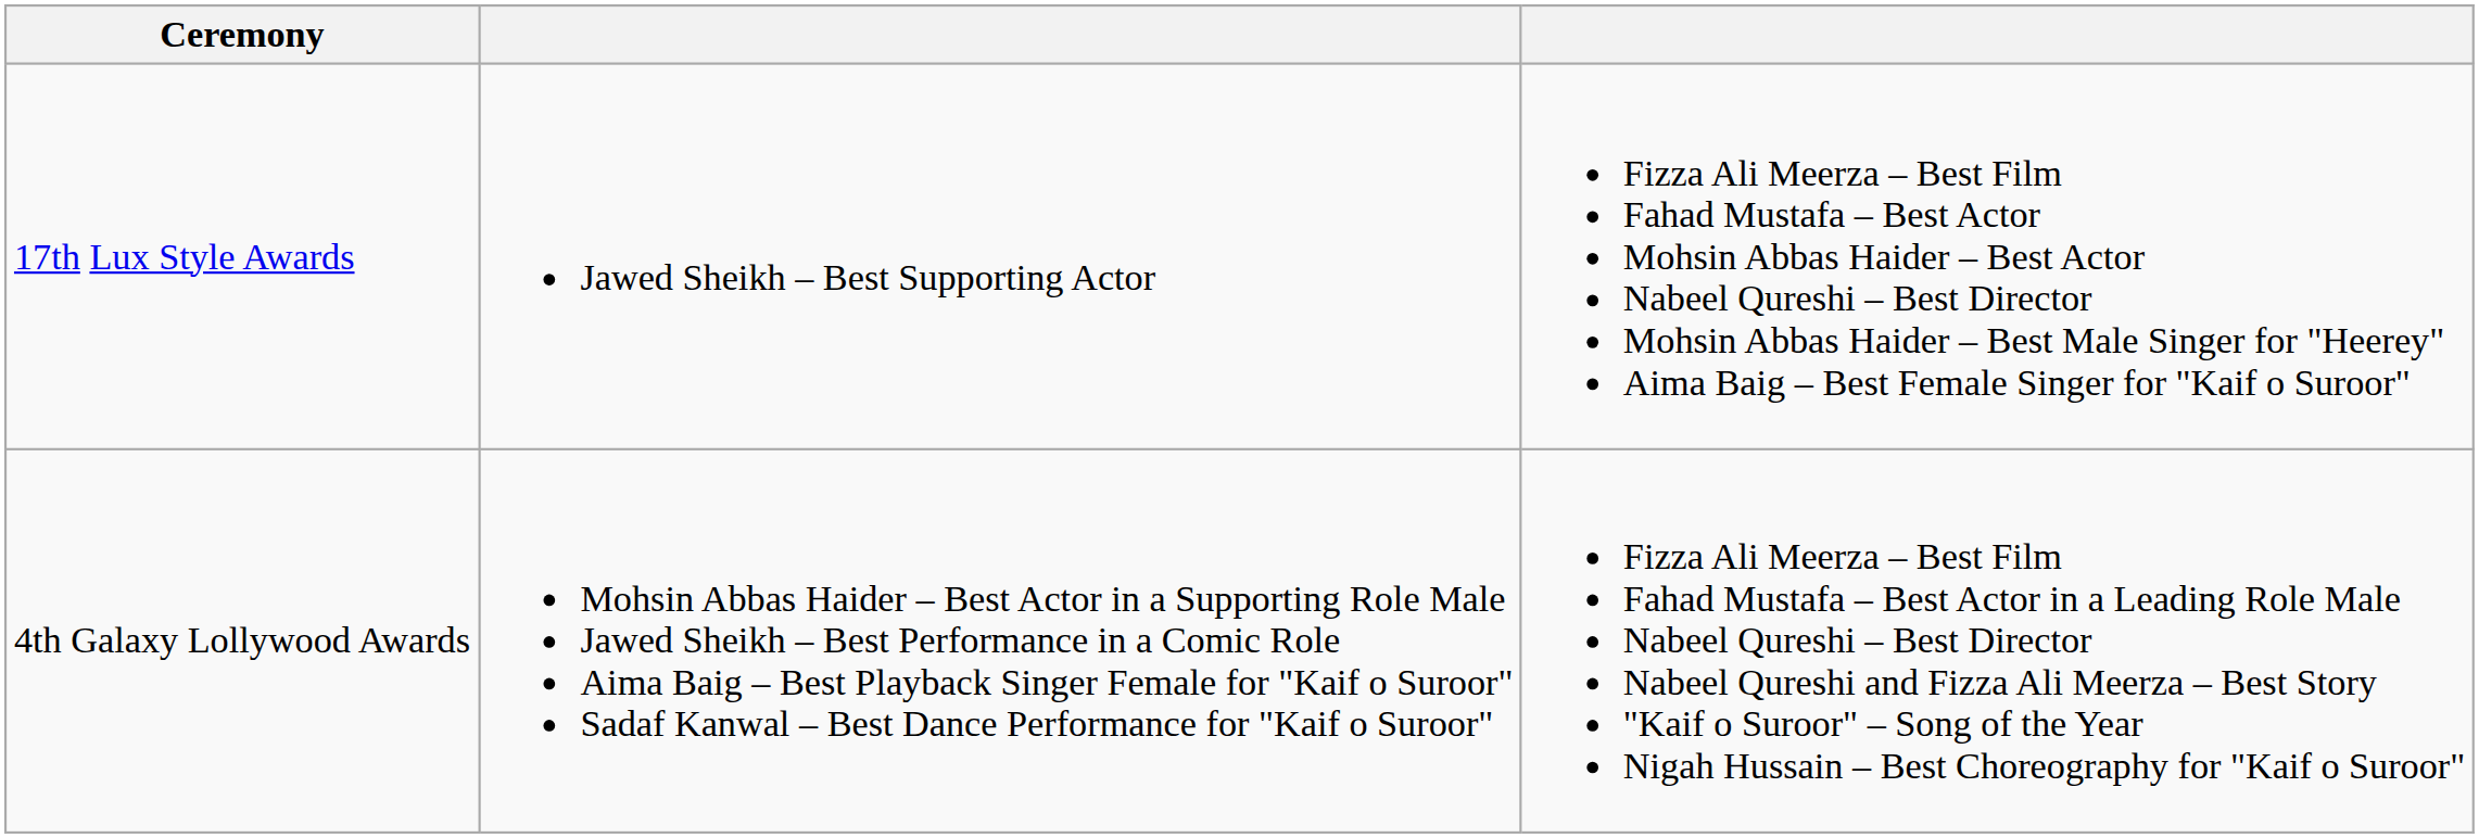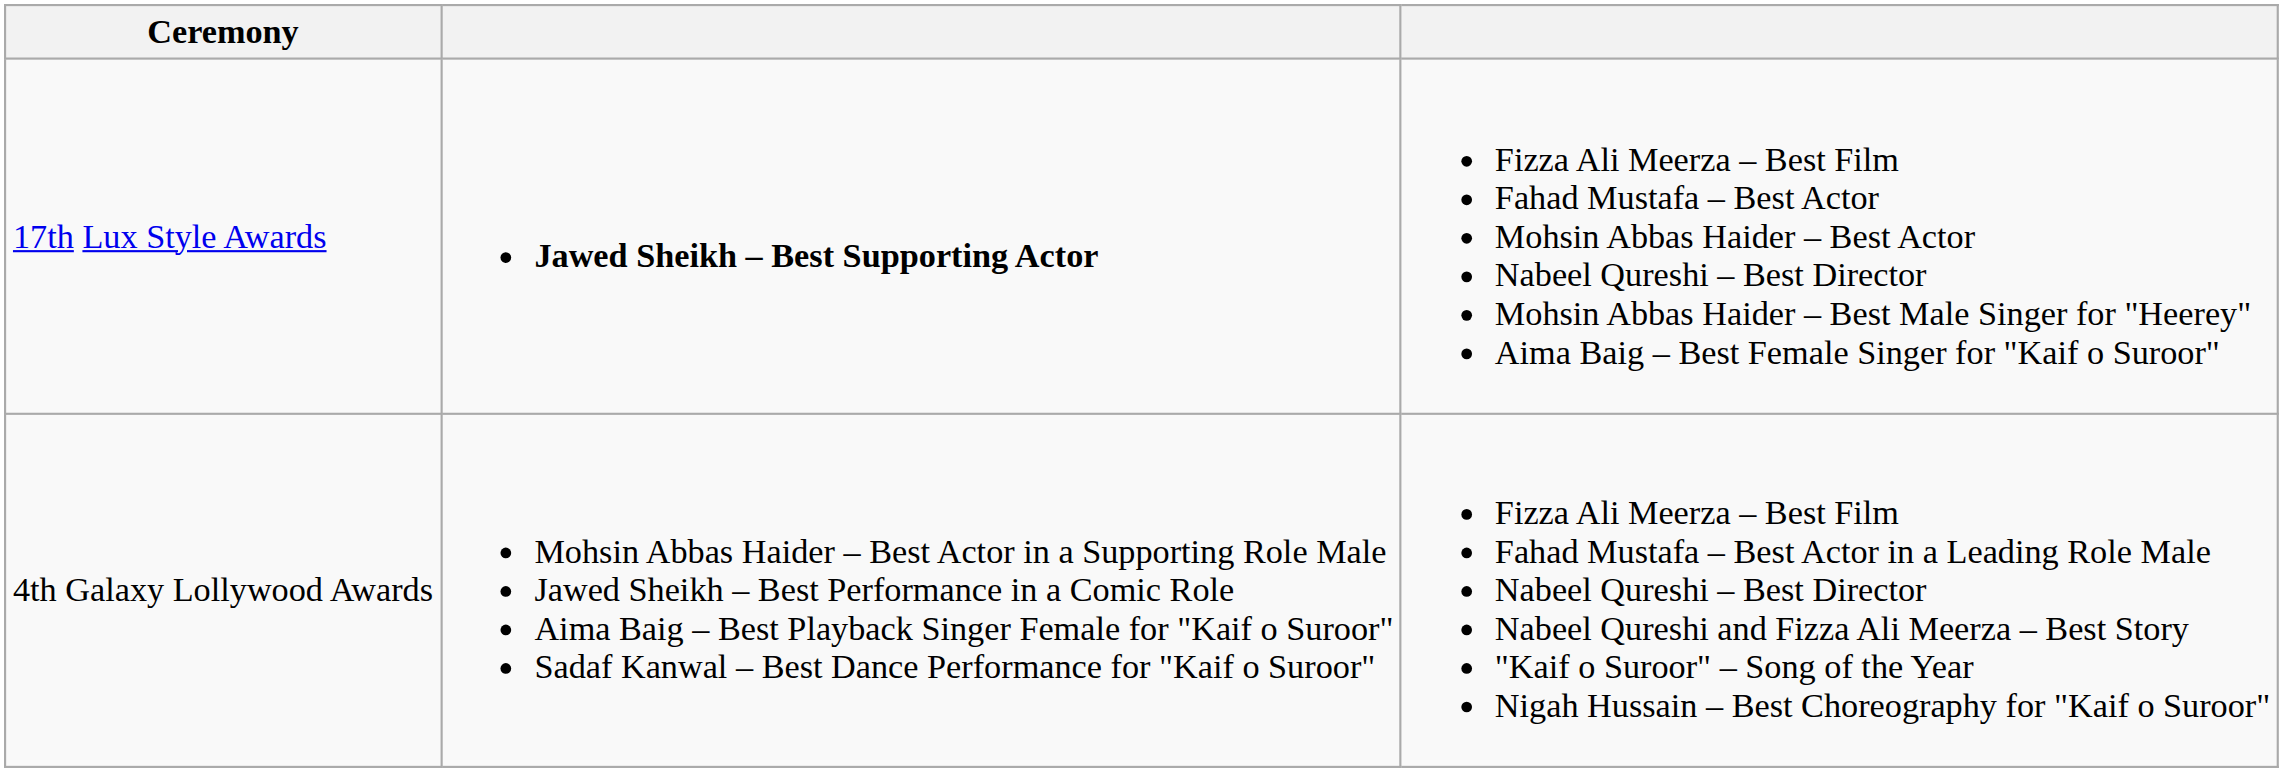17th Lux Style Awards | column 2: normal -> bold
